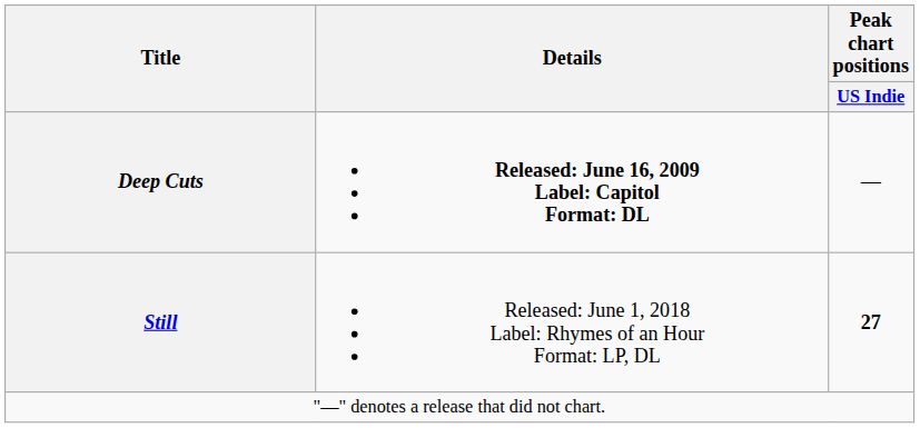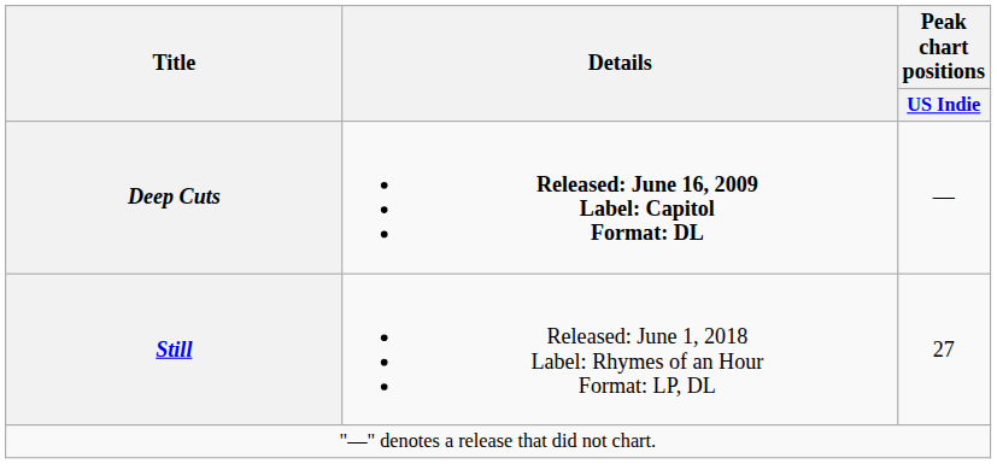Still | Peak chart positions / US Indie: bold -> normal
